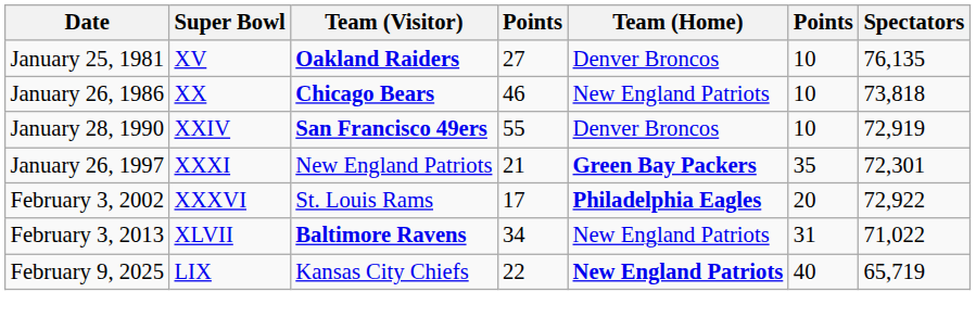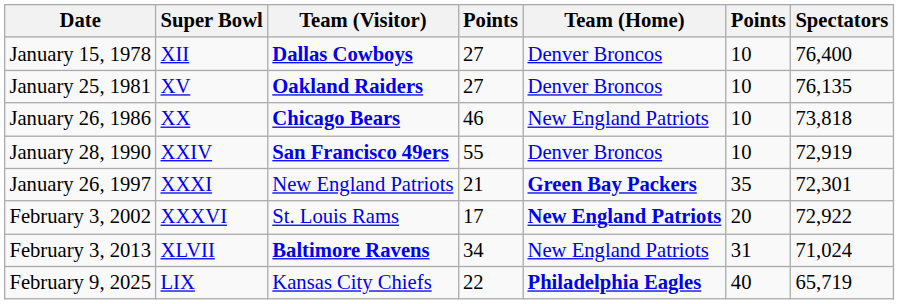+ row: January 15, 1978 | XII | Dallas Cowboys | 27 | Denver Broncos | 10 | 76,400
February 3, 2002 | Team (Home): Philadelphia Eagles -> New England Patriots
February 3, 2013 | Spectators: 71,022 -> 71,024
February 9, 2025 | Team (Home): New England Patriots -> Philadelphia Eagles
